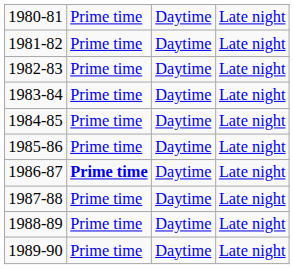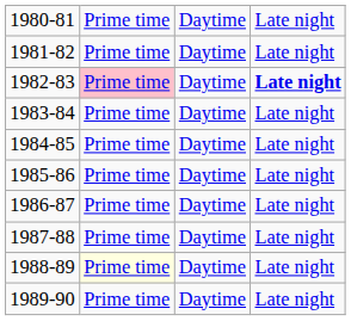1982-83 | column 2: no background -> pink background
1982-83 | column 4: normal -> bold
1986-87 | column 2: bold -> normal
1988-89 | column 2: no background -> lightyellow background
